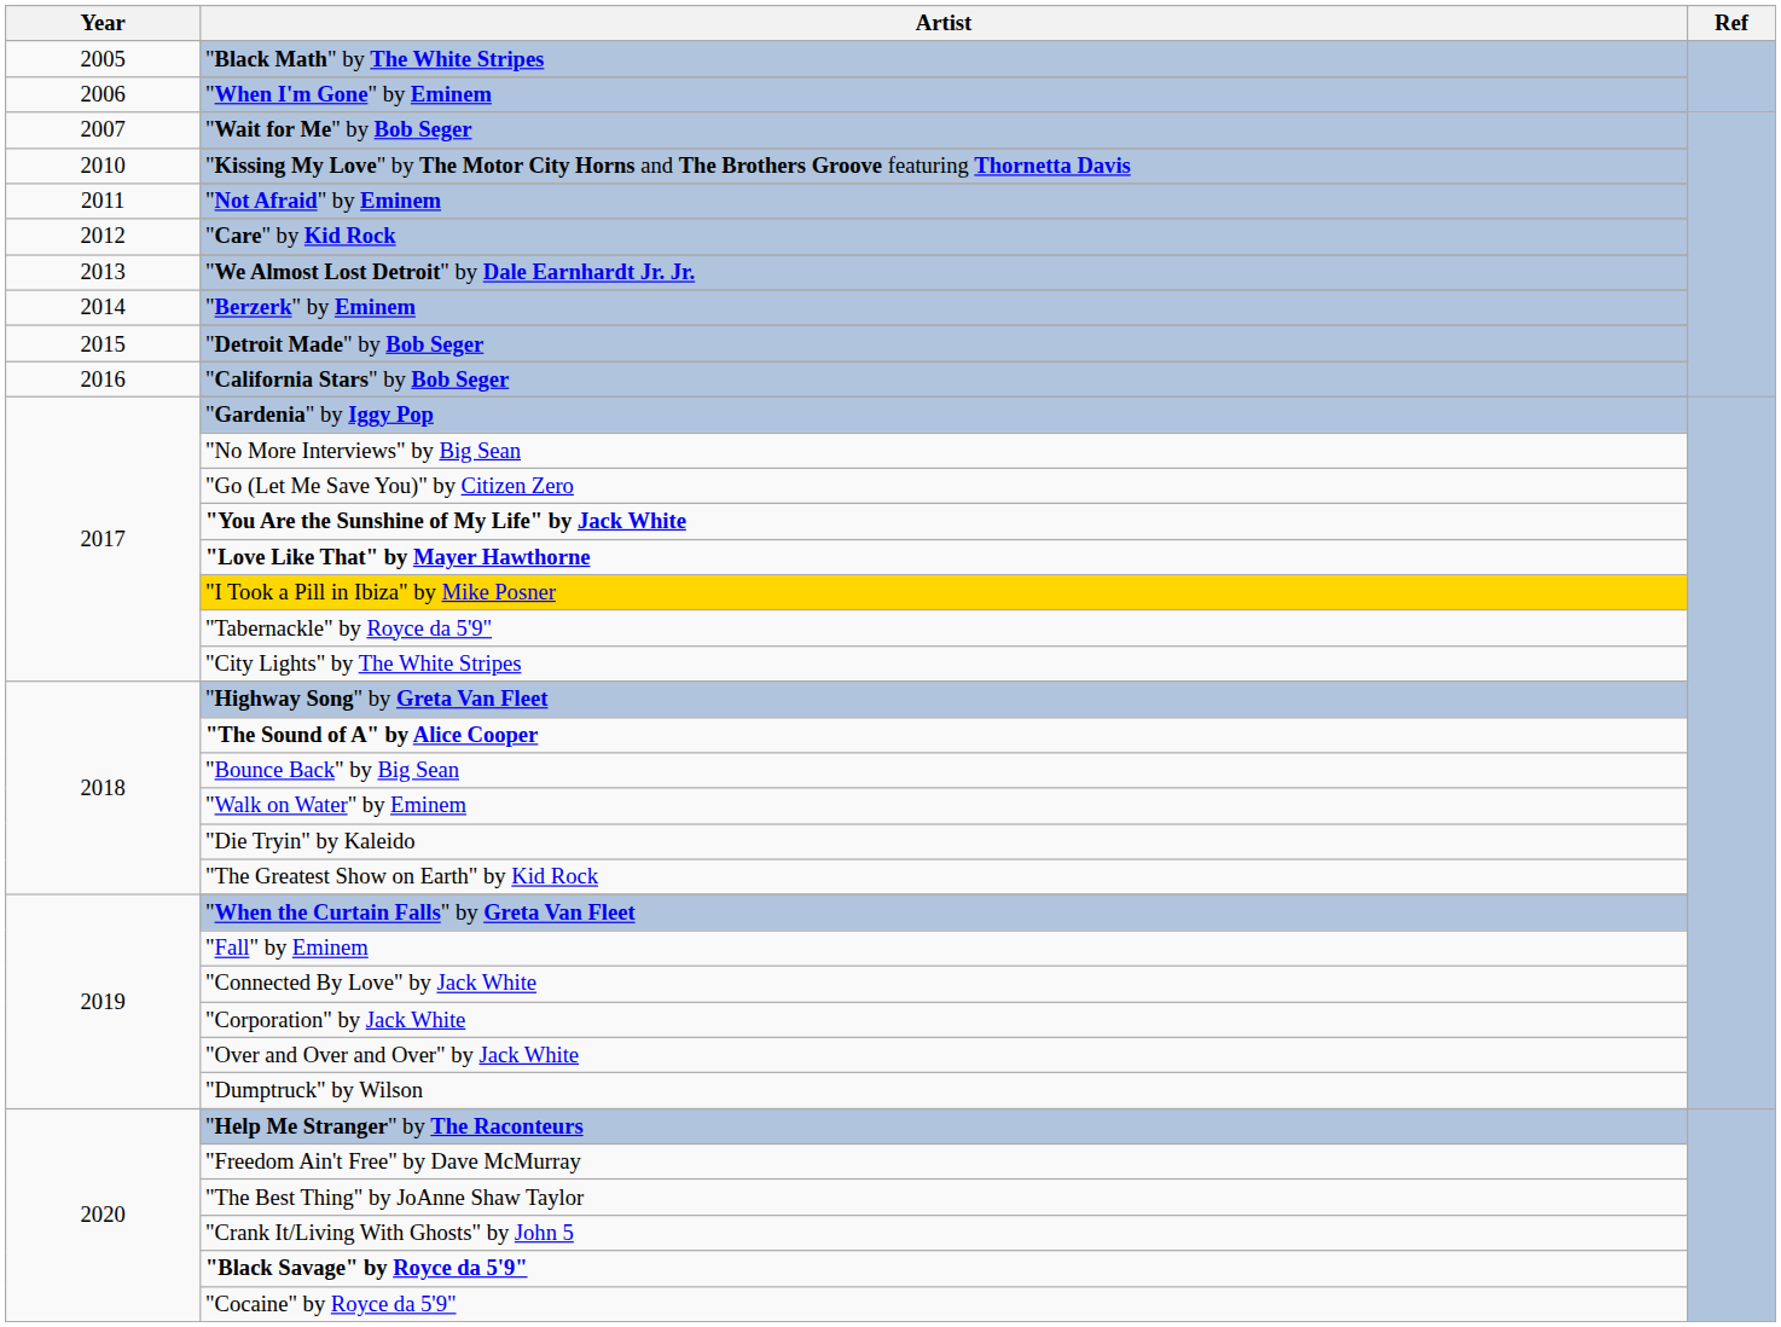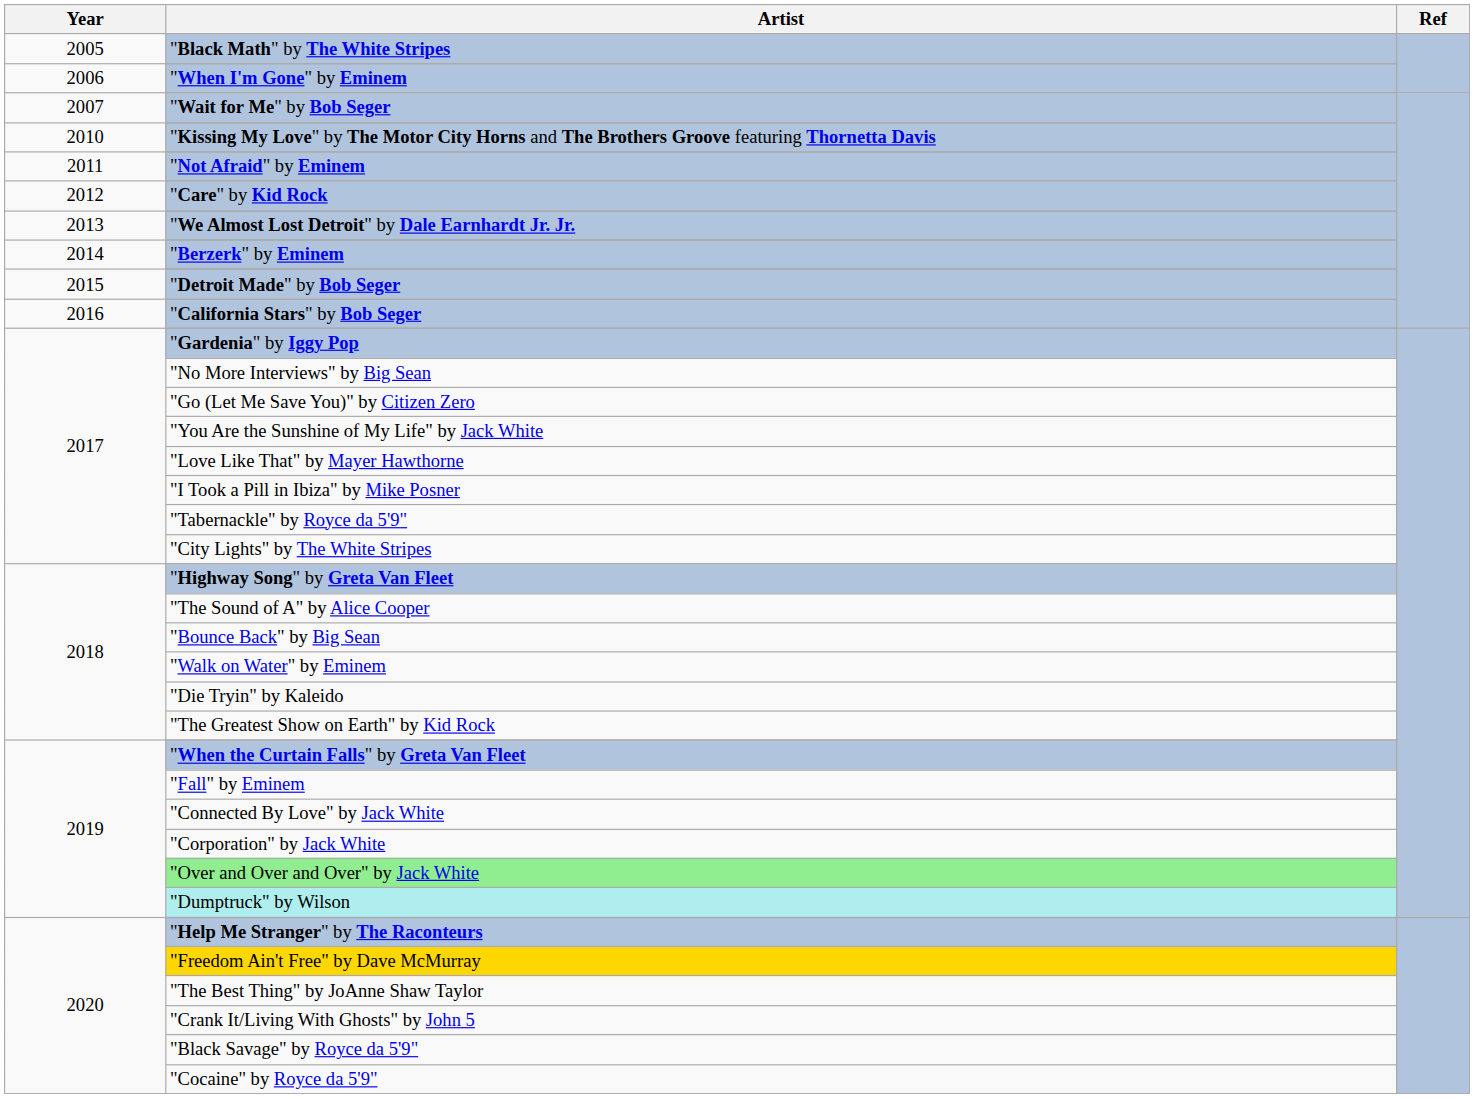"You Are the Sunshine of My Life" by Jack White | Artist: bold -> normal
"Love Like That" by Mayer Hawthorne | Artist: bold -> normal
"I Took a Pill in Ibiza" by Mike Posner | Artist: gold background -> no background
"The Sound of A" by Alice Cooper | Artist: bold -> normal
"Over and Over and Over" by Jack White | Artist: no background -> lightgreen background
"Dumptruck" by Wilson | Artist: no background -> paleturquoise background
"Freedom Ain't Free" by Dave McMurray | Artist: no background -> gold background
"Black Savage" by Royce da 5'9" | Artist: bold -> normal
